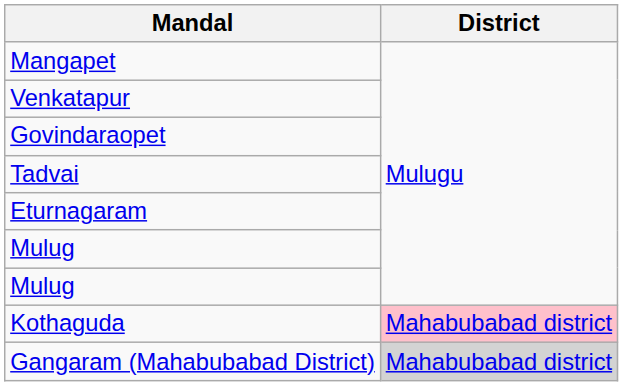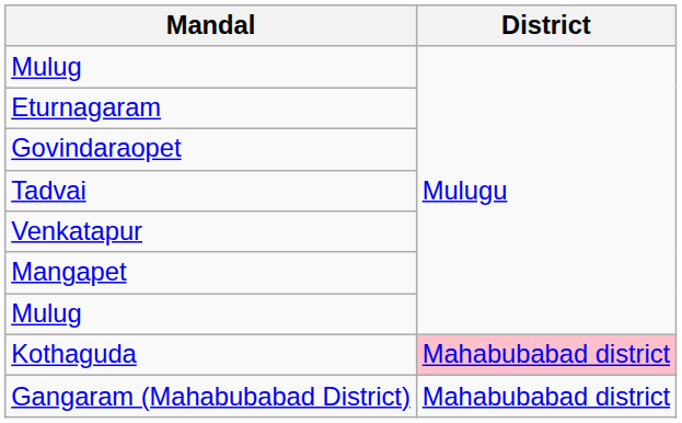row 2 | Mandal: Mangapet -> Mulug
row 3 | Mandal: Venkatapur -> Eturnagaram
row 6 | Mandal: Eturnagaram -> Venkatapur
row 7 | Mandal: Mulug -> Mangapet
row 10 | District: lightgrey background -> no background
